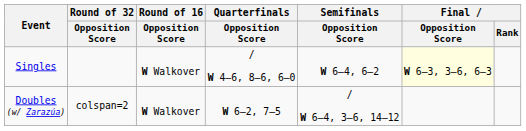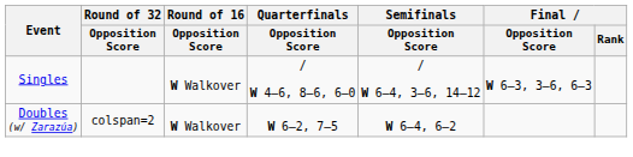Singles | Semifinals / Opposition Score: W 6–4, 6–2 -> / W 6–4, 3–6, 14–12
Singles | Final / Opposition Score: lightyellow background -> no background
Doubles (w/ Zarazúa) | Semifinals / Opposition Score: / W 6–4, 3–6, 14–12 -> W 6–4, 6–2
